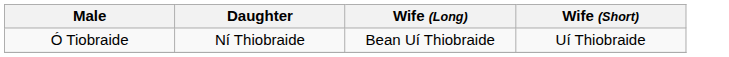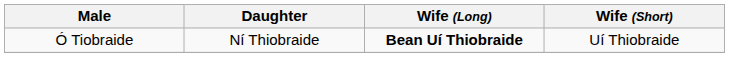Ó Tiobraide | Wife (Long): normal -> bold
